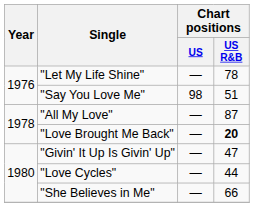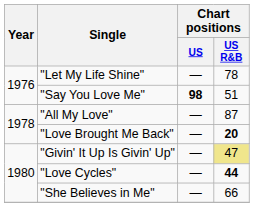"Say You Love Me" | Chart positions / US: normal -> bold
"Givin' It Up Is Givin' Up" | Chart positions / US R&B: no background -> khaki background
"Love Cycles" | Chart positions / US R&B: normal -> bold
